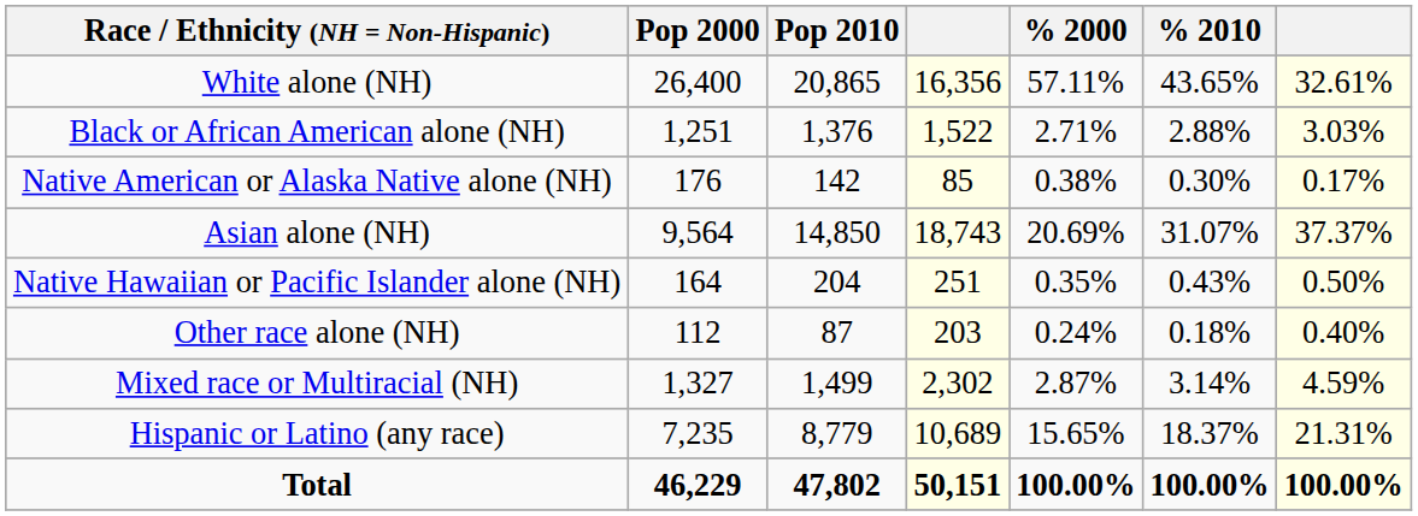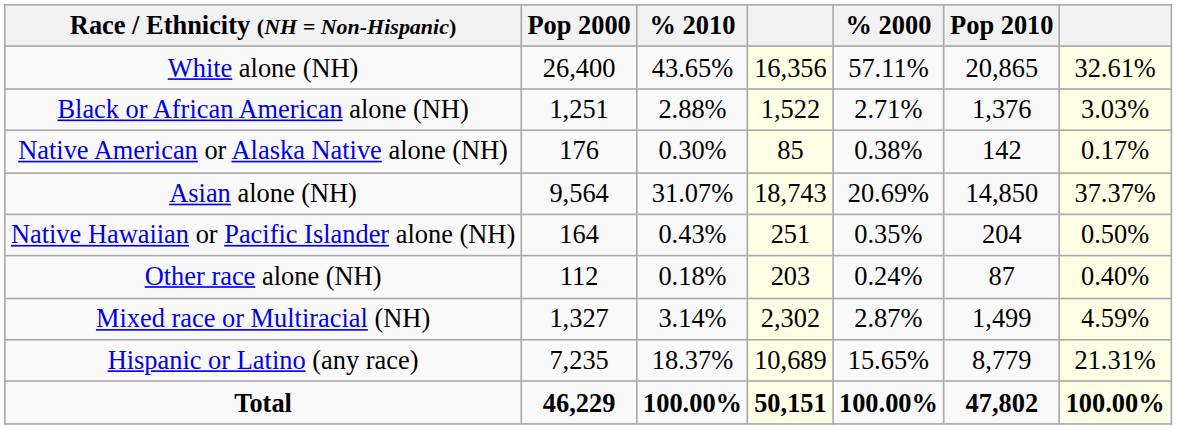columns swapped: Pop 2010 <-> % 2010
